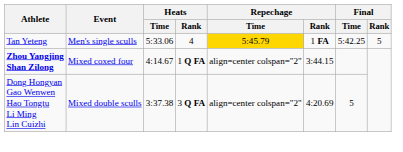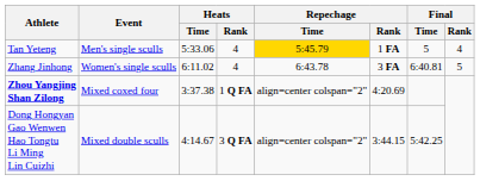Tan Yeteng | Final / Time: 5:42.25 -> 5
Tan Yeteng | Final / Rank: 5 -> 4
+ row: Zhang Jinhong | Women's single sculls | 6:11.02 | 4 | 6:43.78 | 3 FA | 6:40.81 | 5
Zhou Yangjing Shan Zilong | Heats / Time: 4:14.67 -> 3:37.38
Zhou Yangjing Shan Zilong | Repechage / Rank: 3:44.15 -> 4:20.69
Dong Hongyan Gao Wenwen Hao Tongtu Li Ming Lin Cuizhi | Heats / Time: 3:37.38 -> 4:14.67
Dong Hongyan Gao Wenwen Hao Tongtu Li Ming Lin Cuizhi | Repechage / Rank: 4:20.69 -> 3:44.15
Dong Hongyan Gao Wenwen Hao Tongtu Li Ming Lin Cuizhi | Final / Time: 5 -> 5:42.25
